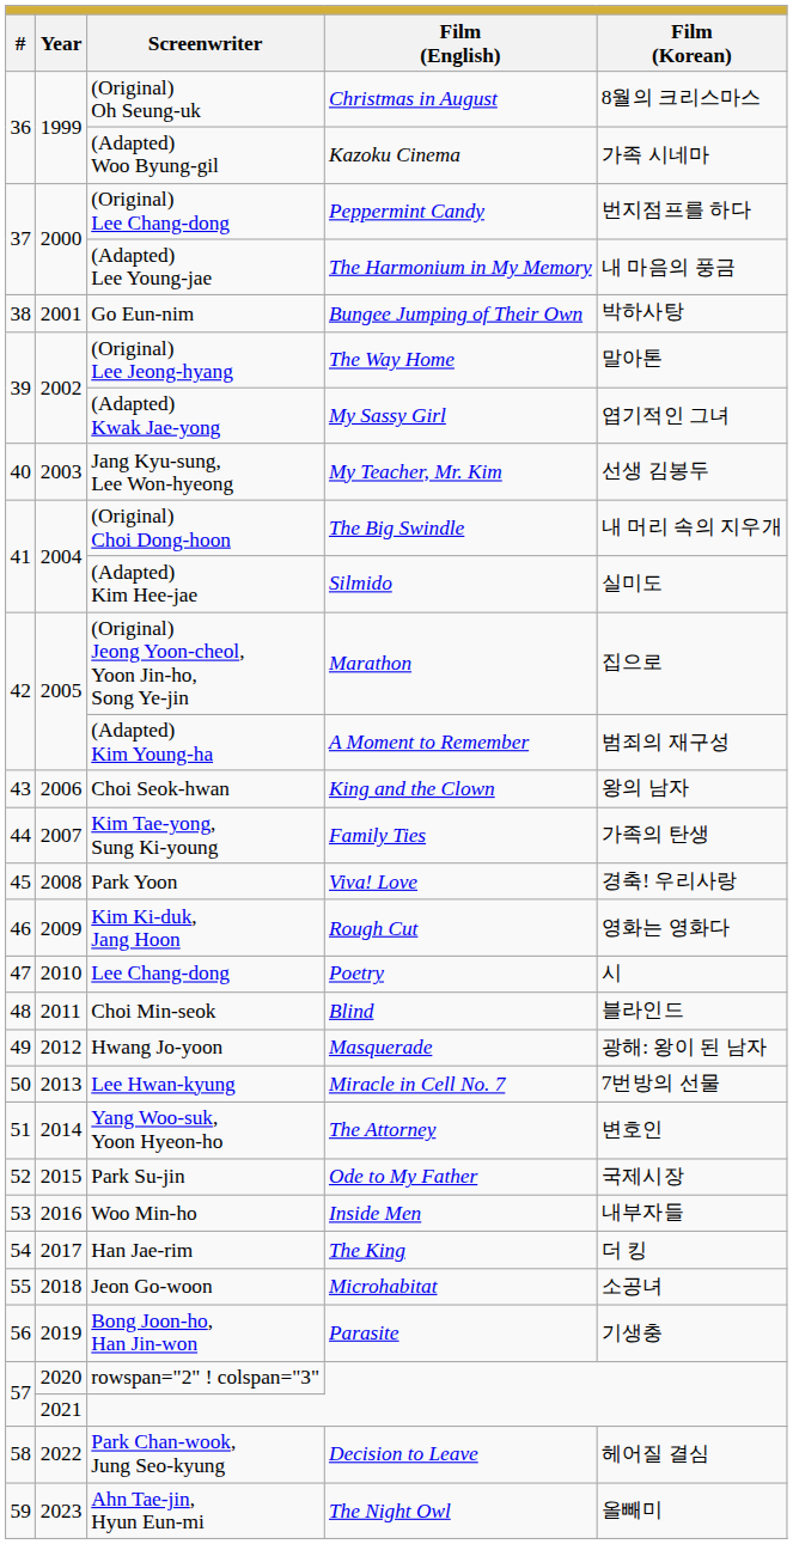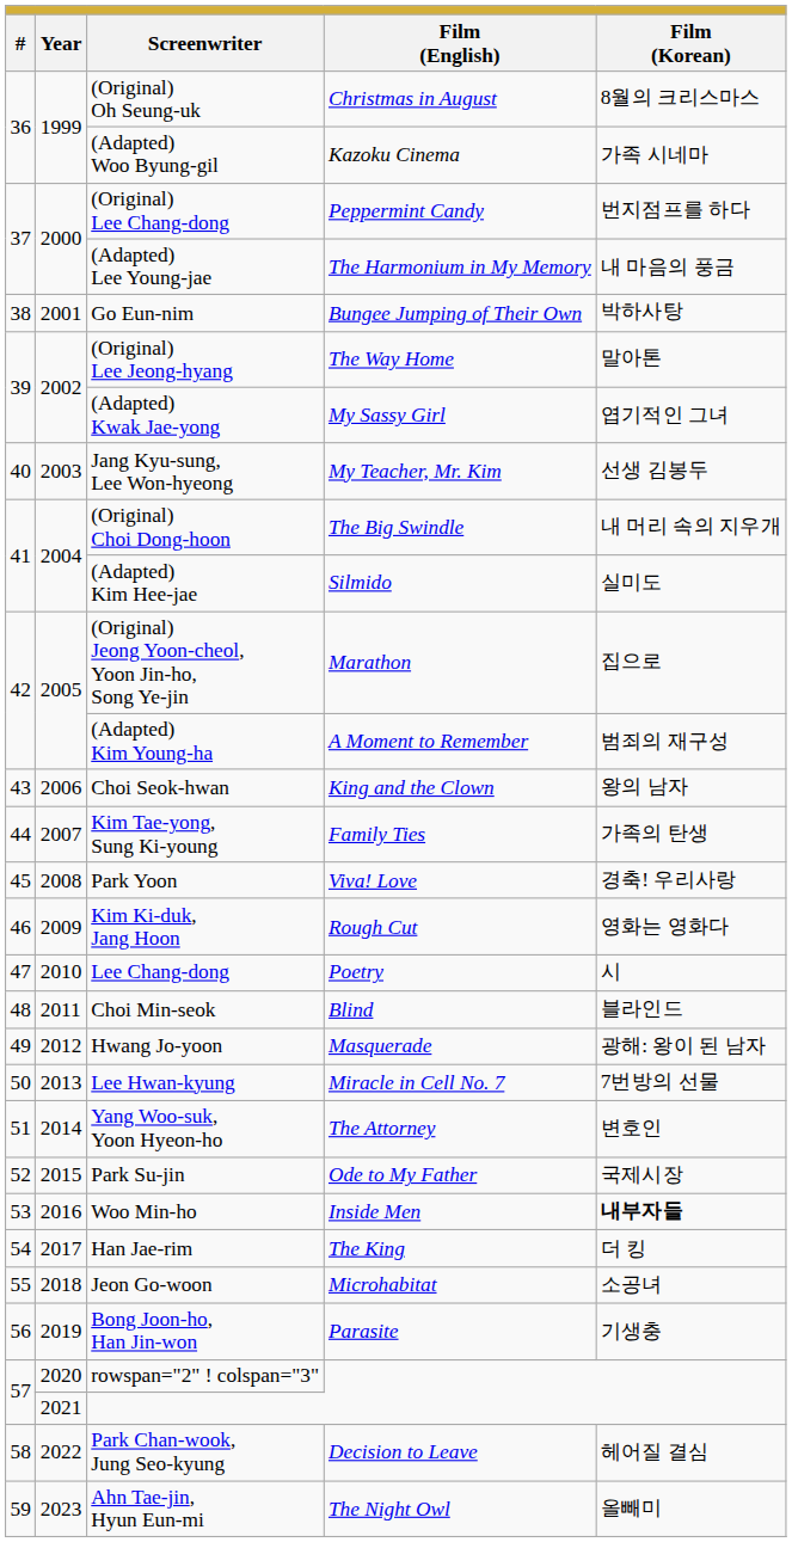Woo Min-ho | Film (Korean): normal -> bold
